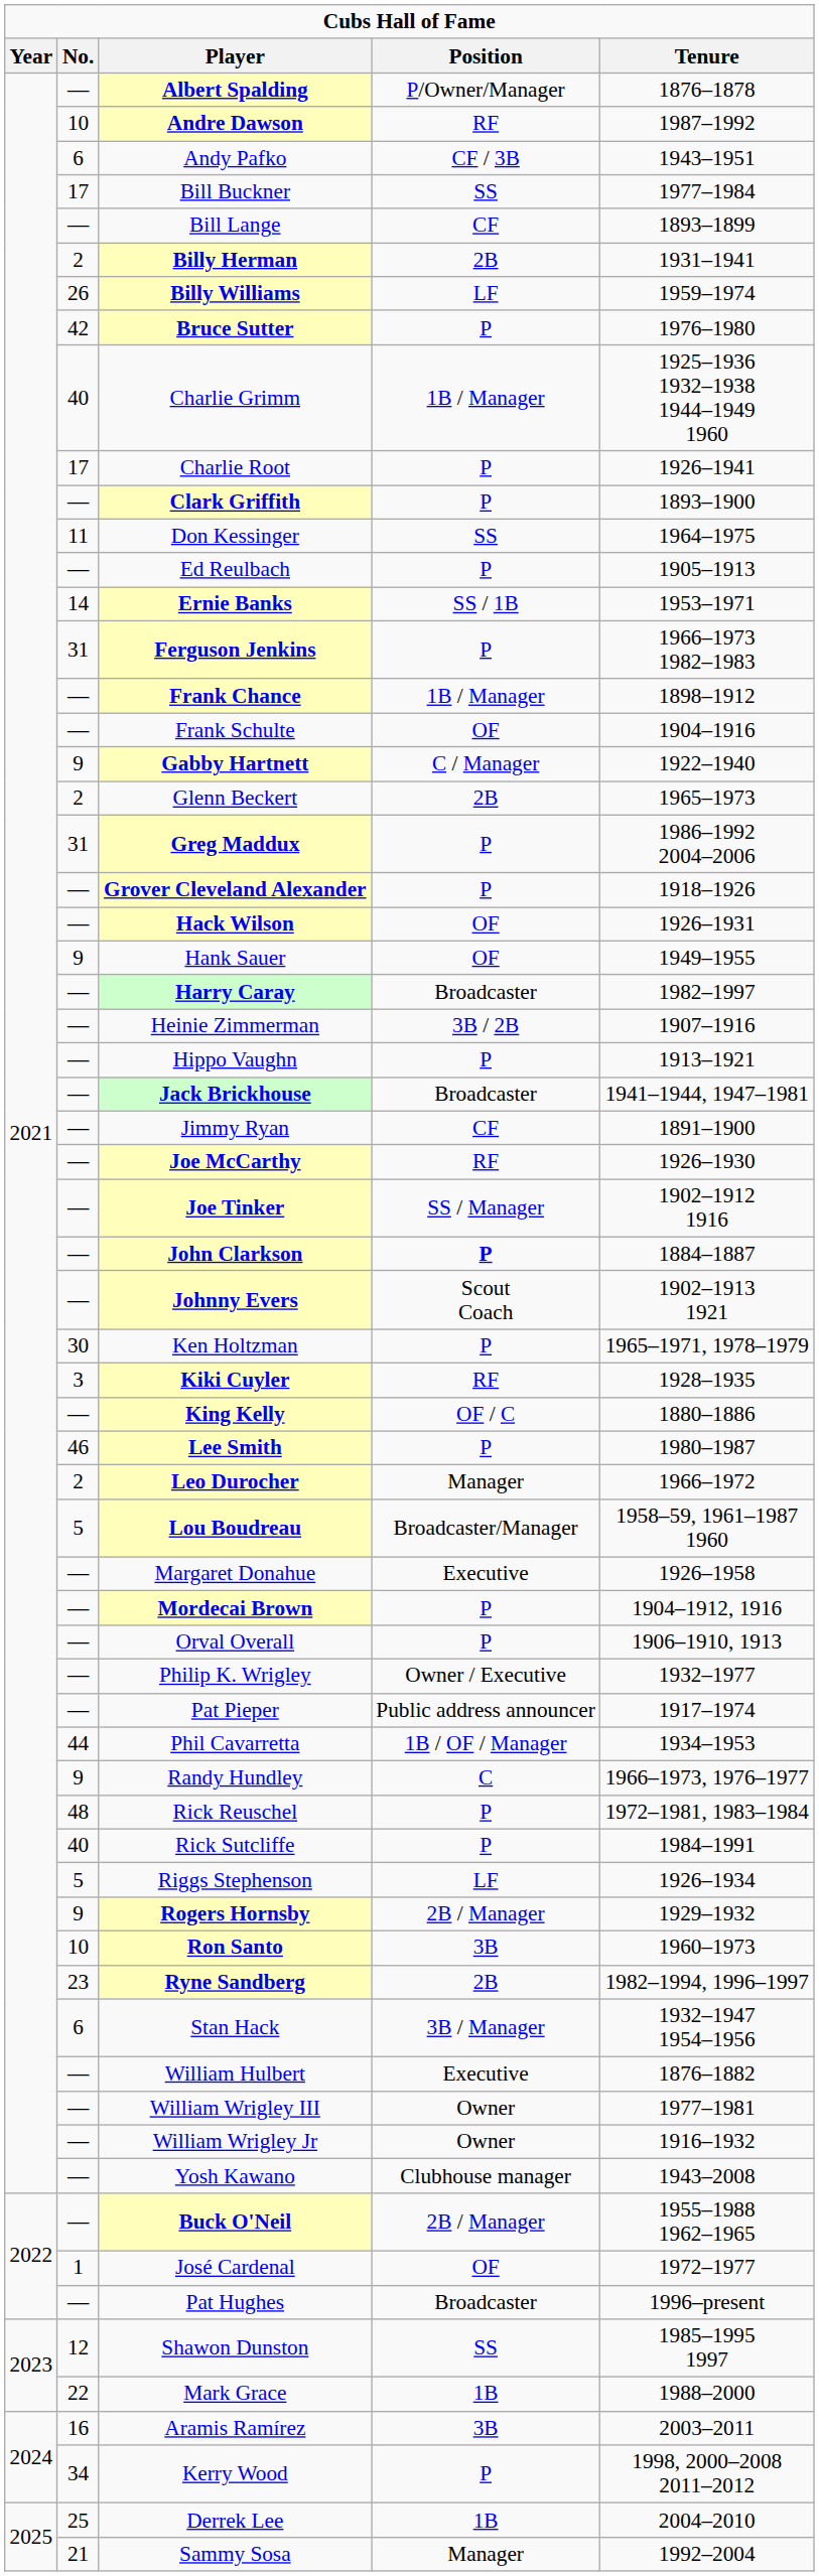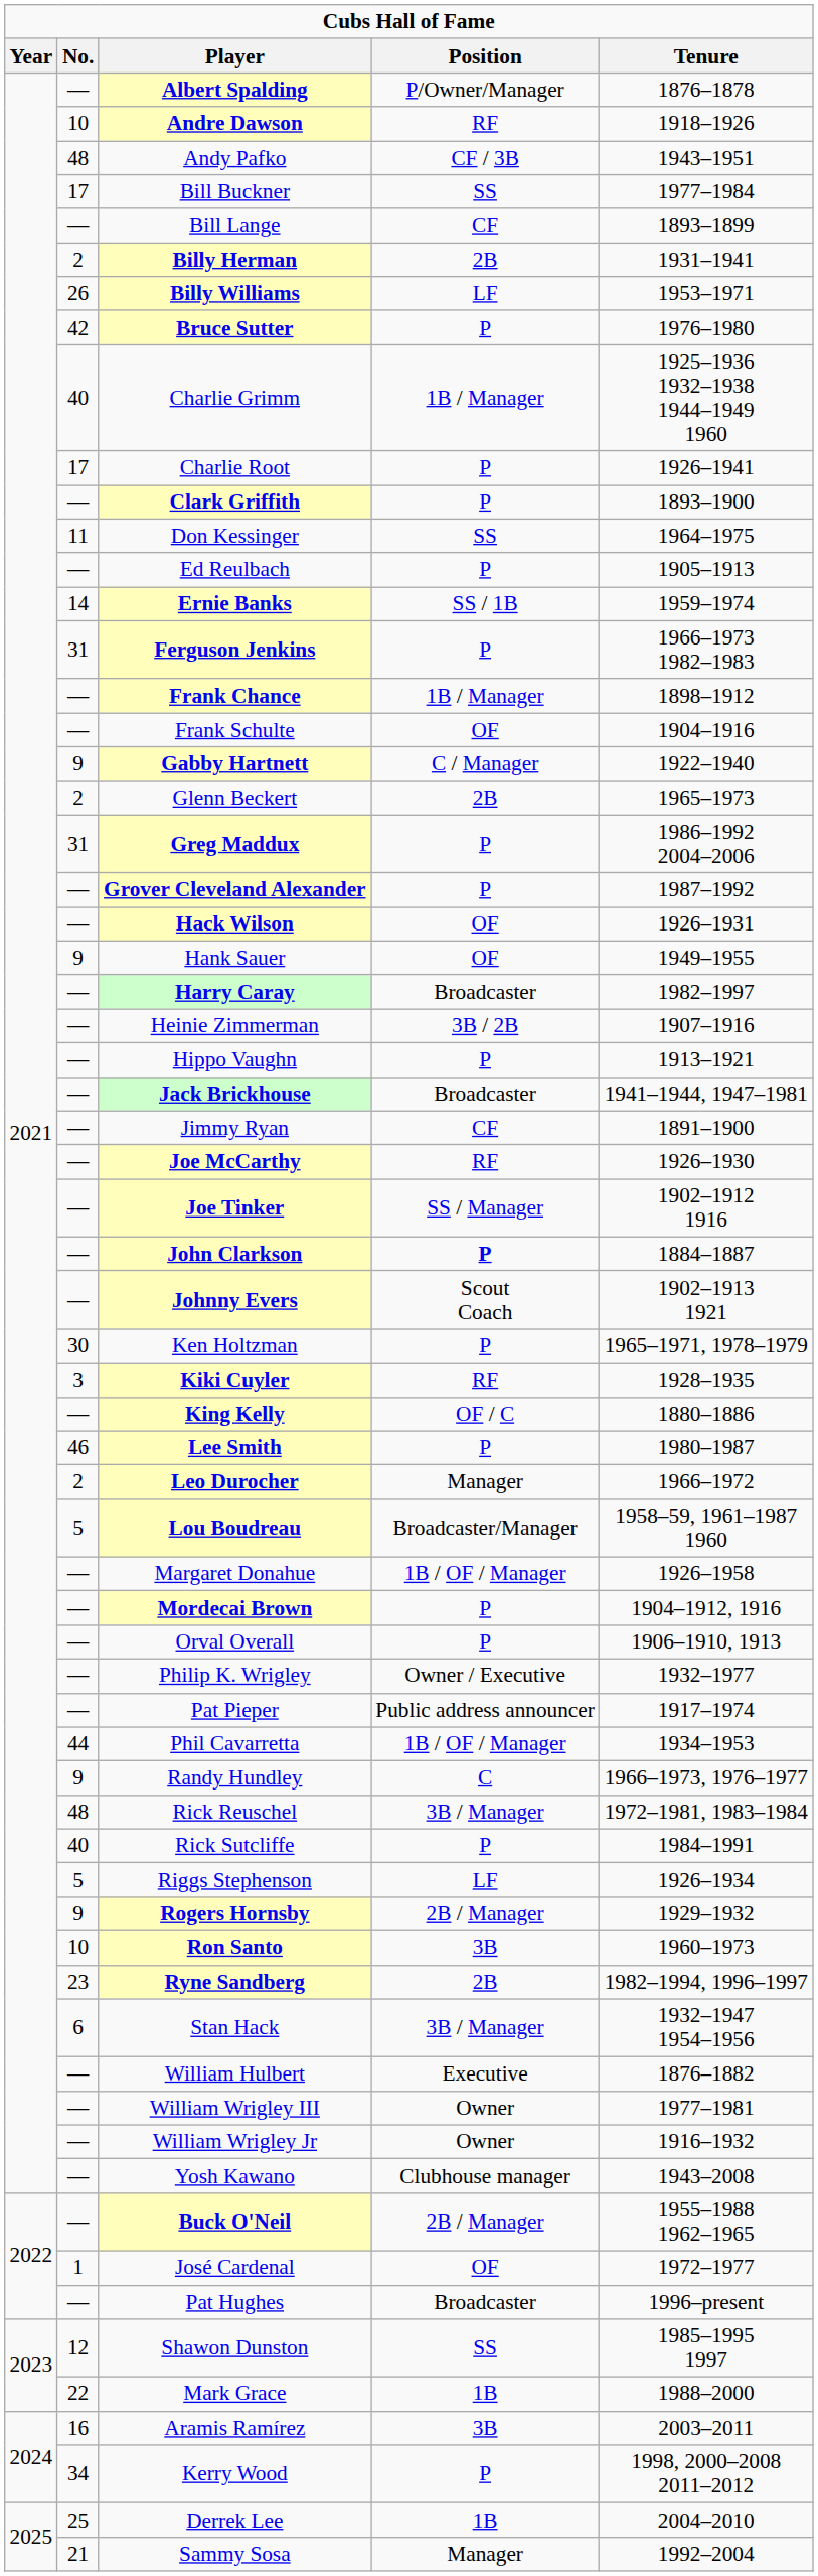Andre Dawson | Tenure: 1987–1992 -> 1918–1926
Andy Pafko | No.: 6 -> 48
Billy Williams | Tenure: 1959–1974 -> 1953–1971
Ernie Banks | Tenure: 1953–1971 -> 1959–1974
Grover Cleveland Alexander | Tenure: 1918–1926 -> 1987–1992
Margaret Donahue | Position: Executive -> 1B / OF / Manager
Rick Reuschel | Position: P -> 3B / Manager
